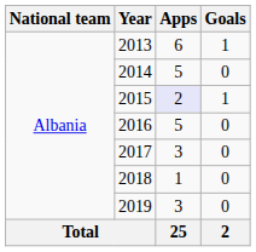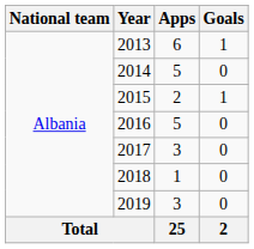2015 | Apps: lavender background -> no background
